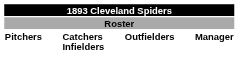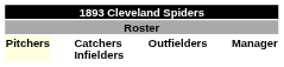Pitchers | column 1: no background -> lightyellow background
